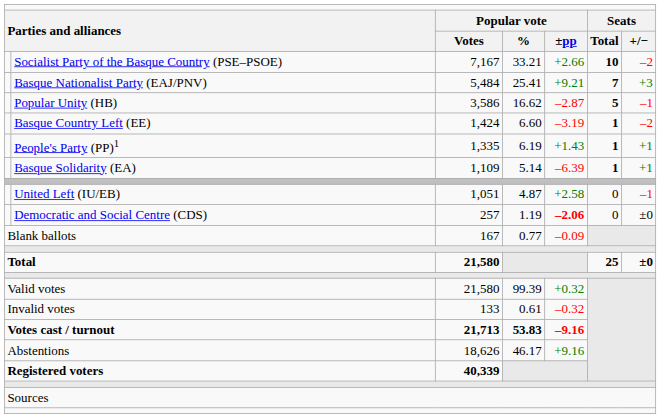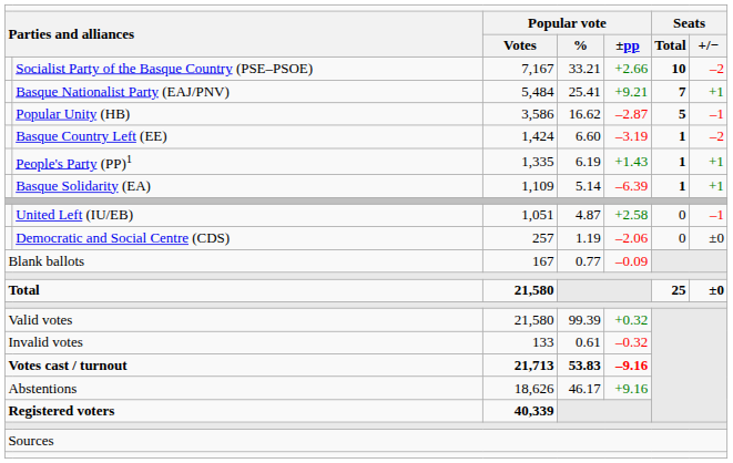Basque Nationalist Party (EAJ/PNV) | column 7: +3 -> +1
Democratic and Social Centre (CDS) | column 5: bold -> normal
